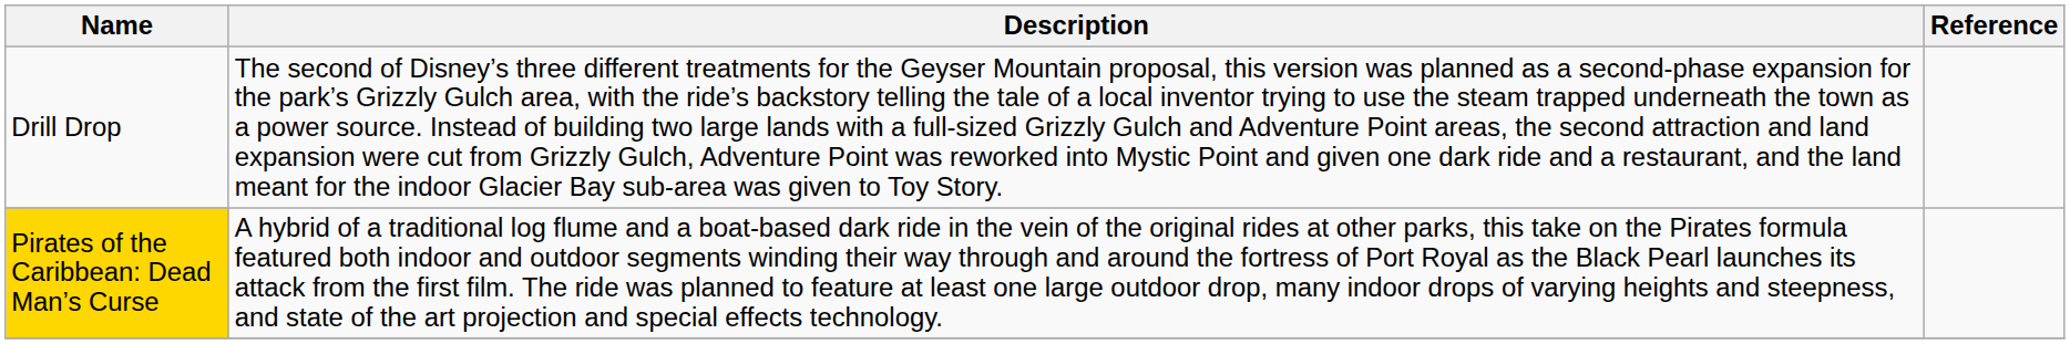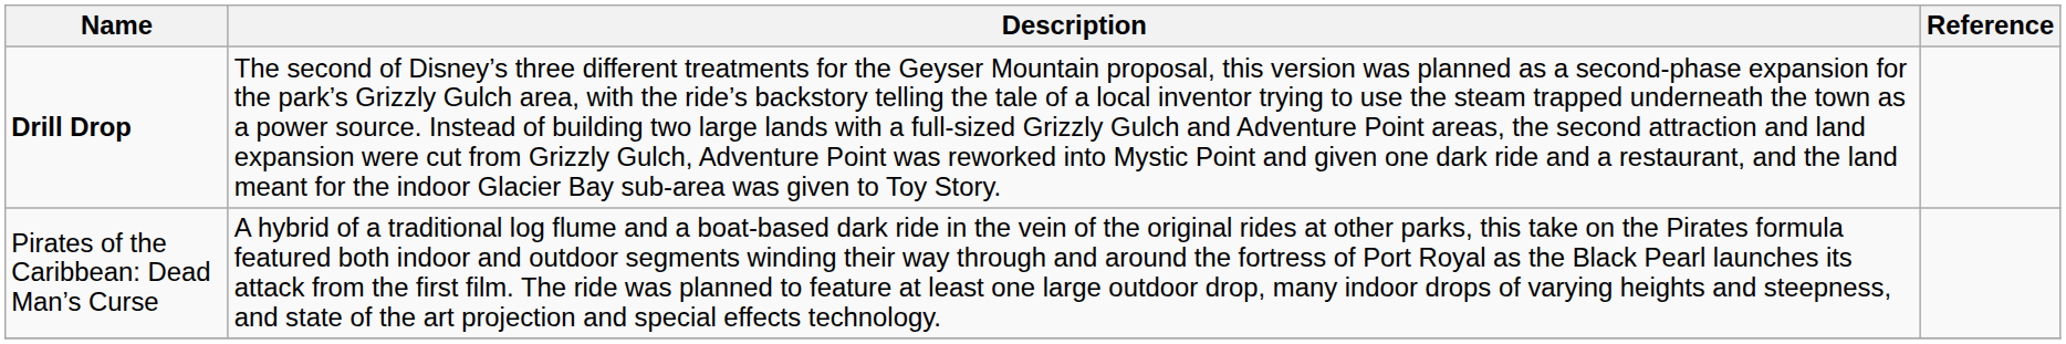Drill Drop | Name: normal -> bold
Pirates of the Caribbean: Dead Man’s Curse | Name: gold background -> no background
